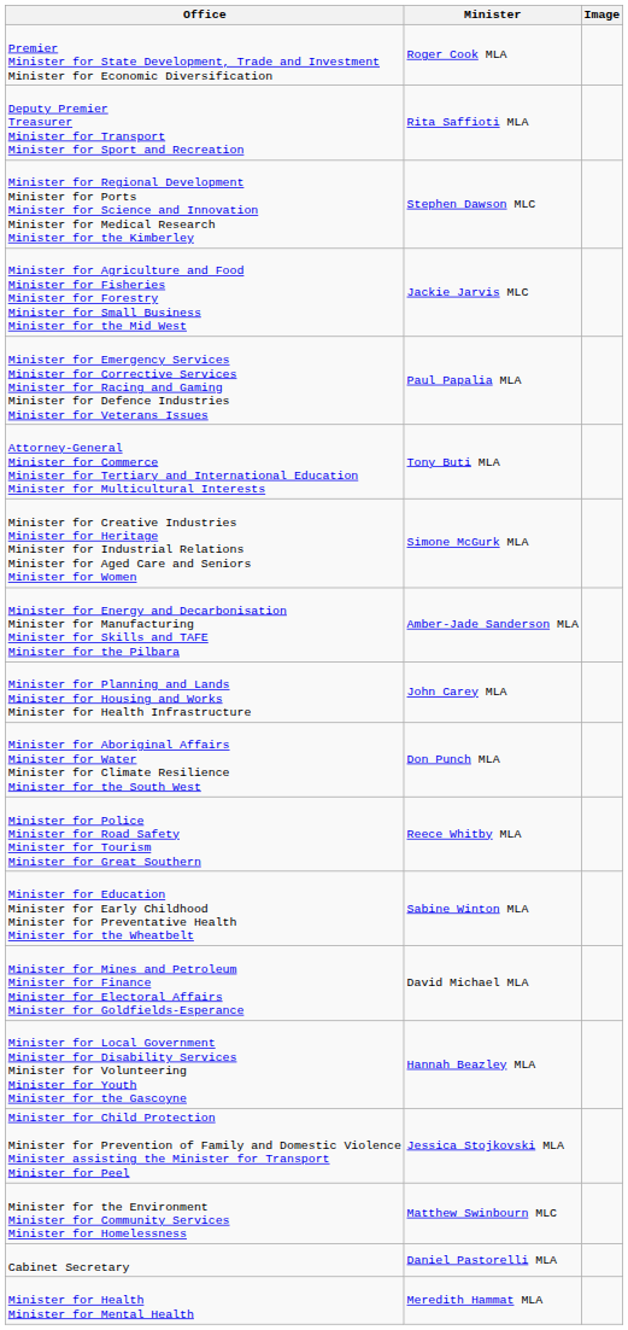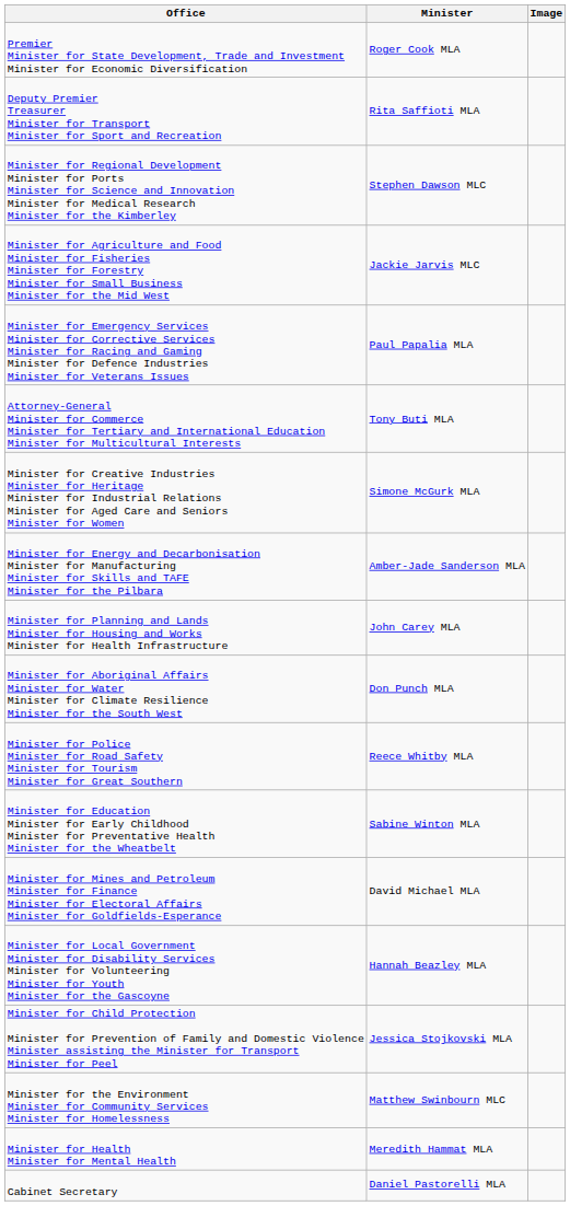rows swapped: Minister for Health Minister for Mental Health <-> Cabinet Secretary
